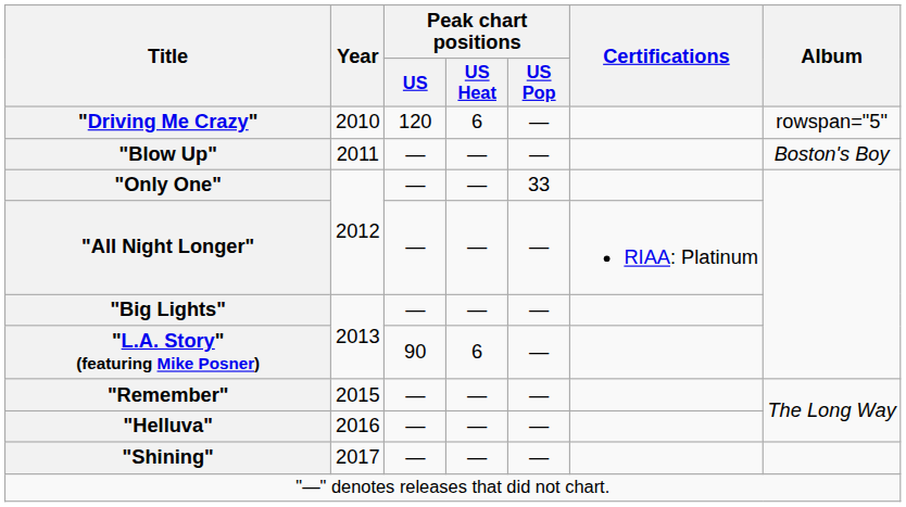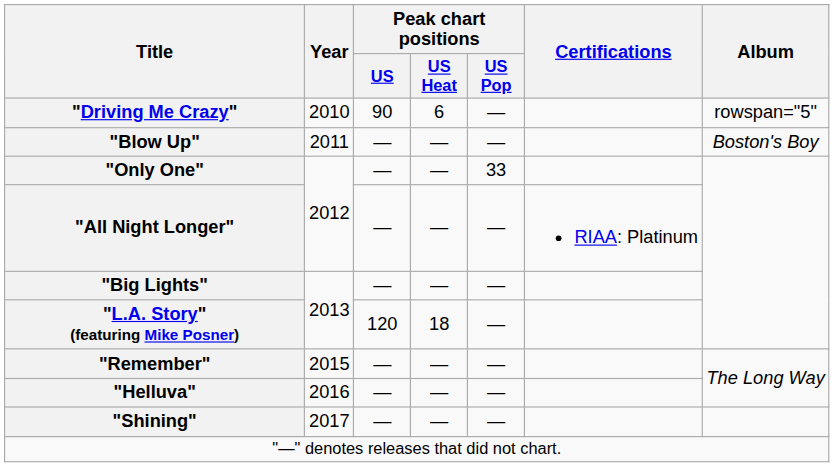"Driving Me Crazy" | Peak chart positions / US: 120 -> 90
"L.A. Story" (featuring Mike Posner) | Peak chart positions / US: 90 -> 120
"L.A. Story" (featuring Mike Posner) | Peak chart positions / US Heat: 6 -> 18
